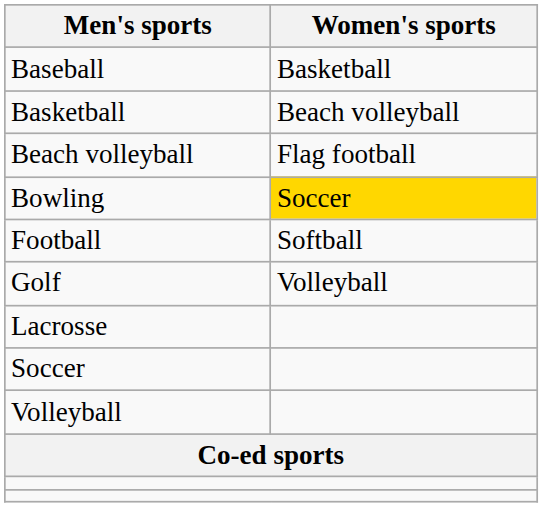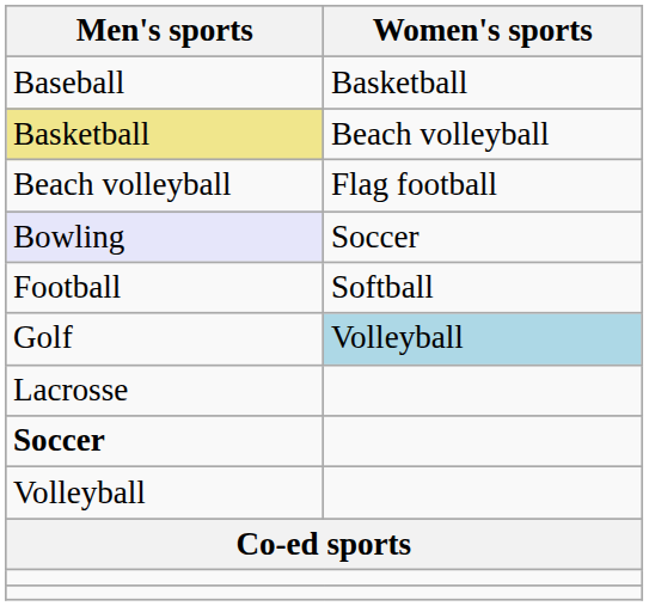row 3 | Men's sports: no background -> khaki background
row 5 | Men's sports: no background -> lavender background
row 5 | Women's sports: gold background -> no background
row 7 | Women's sports: no background -> lightblue background
row 9 | Men's sports: normal -> bold
